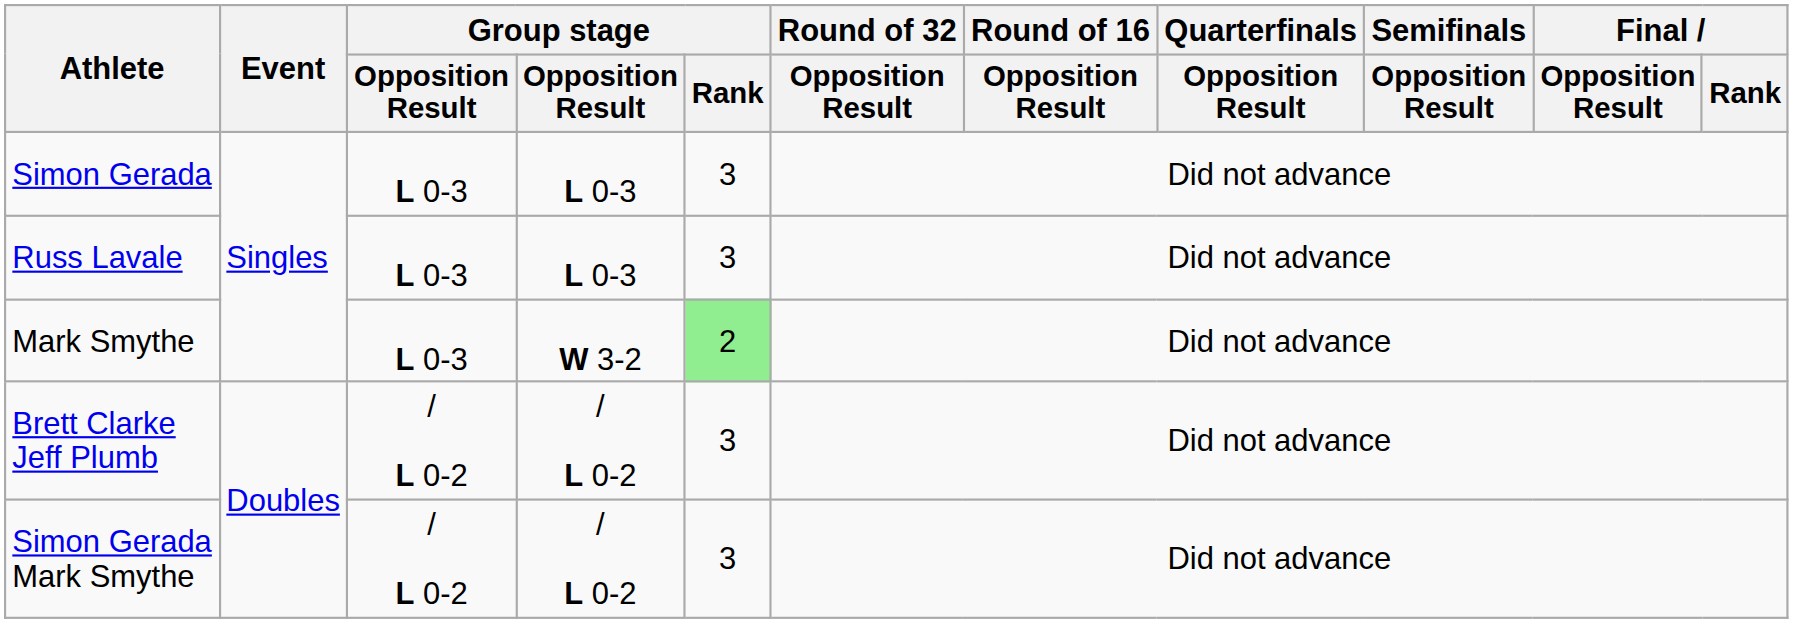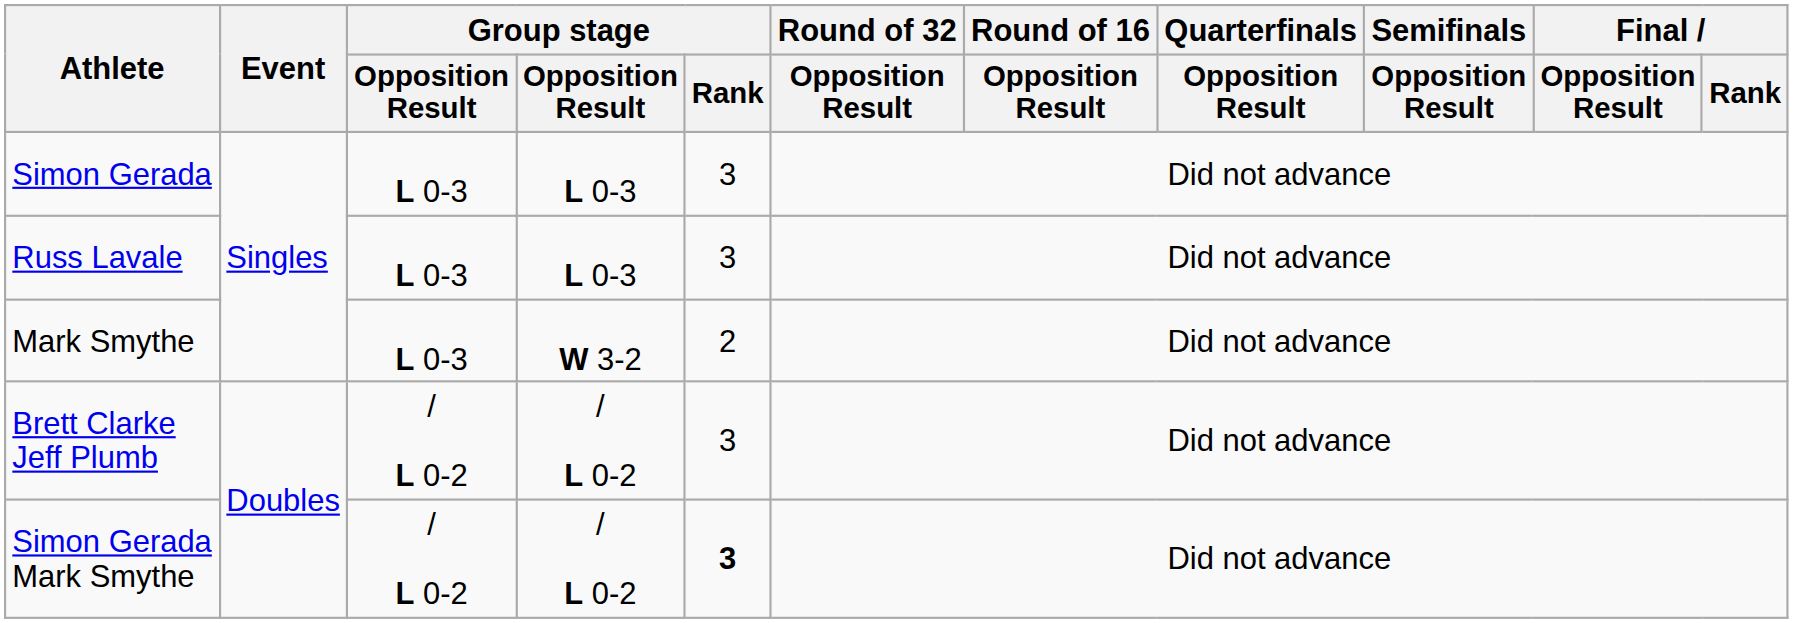Mark Smythe | Group stage / Rank: lightgreen background -> no background
Simon Gerada Mark Smythe | Group stage / Rank: normal -> bold
